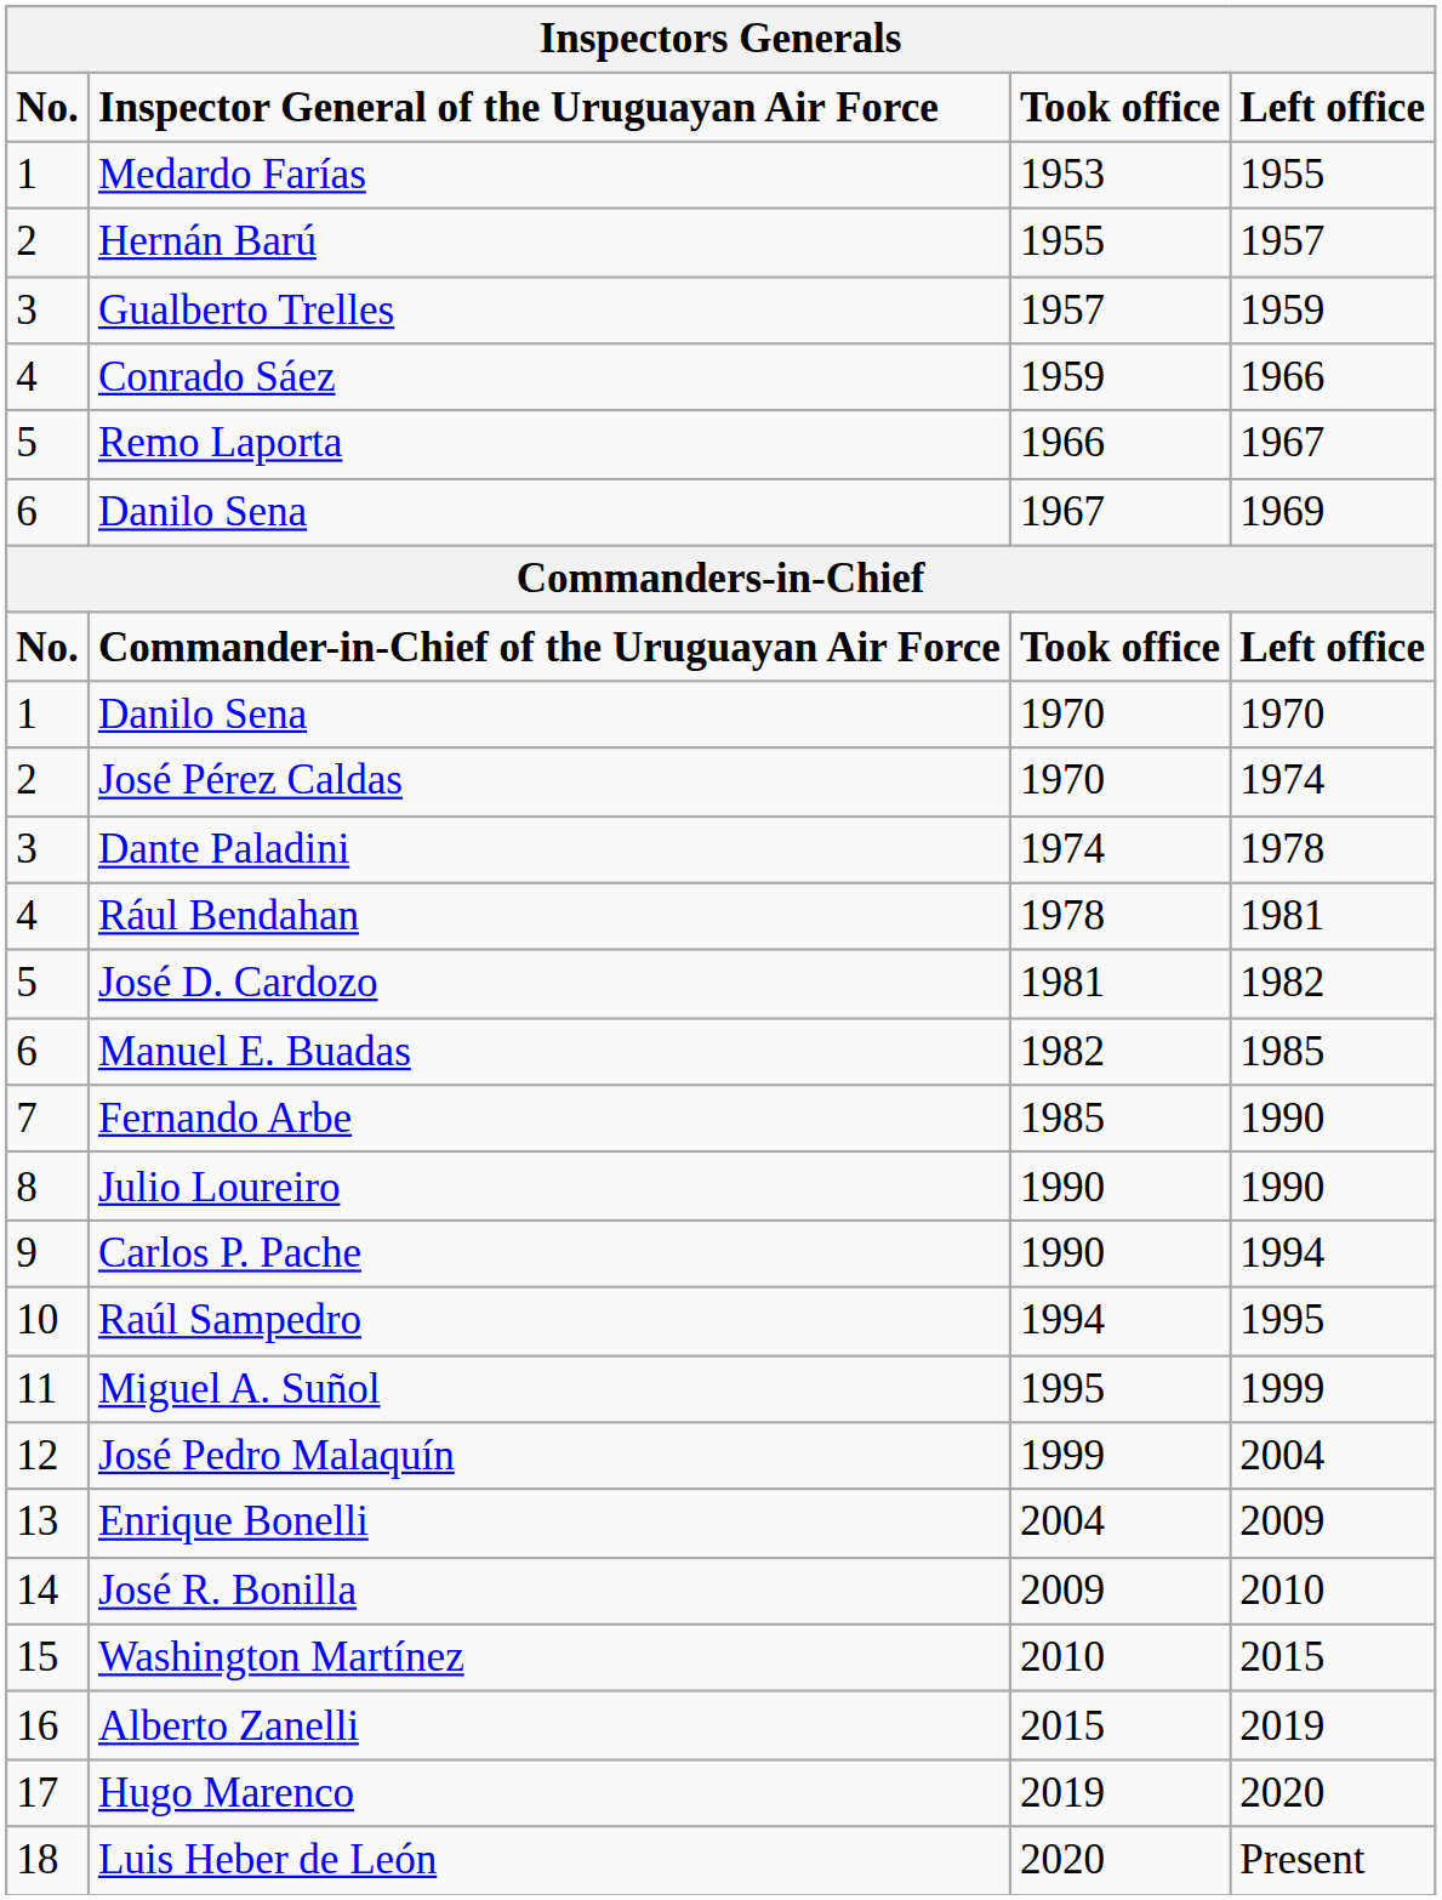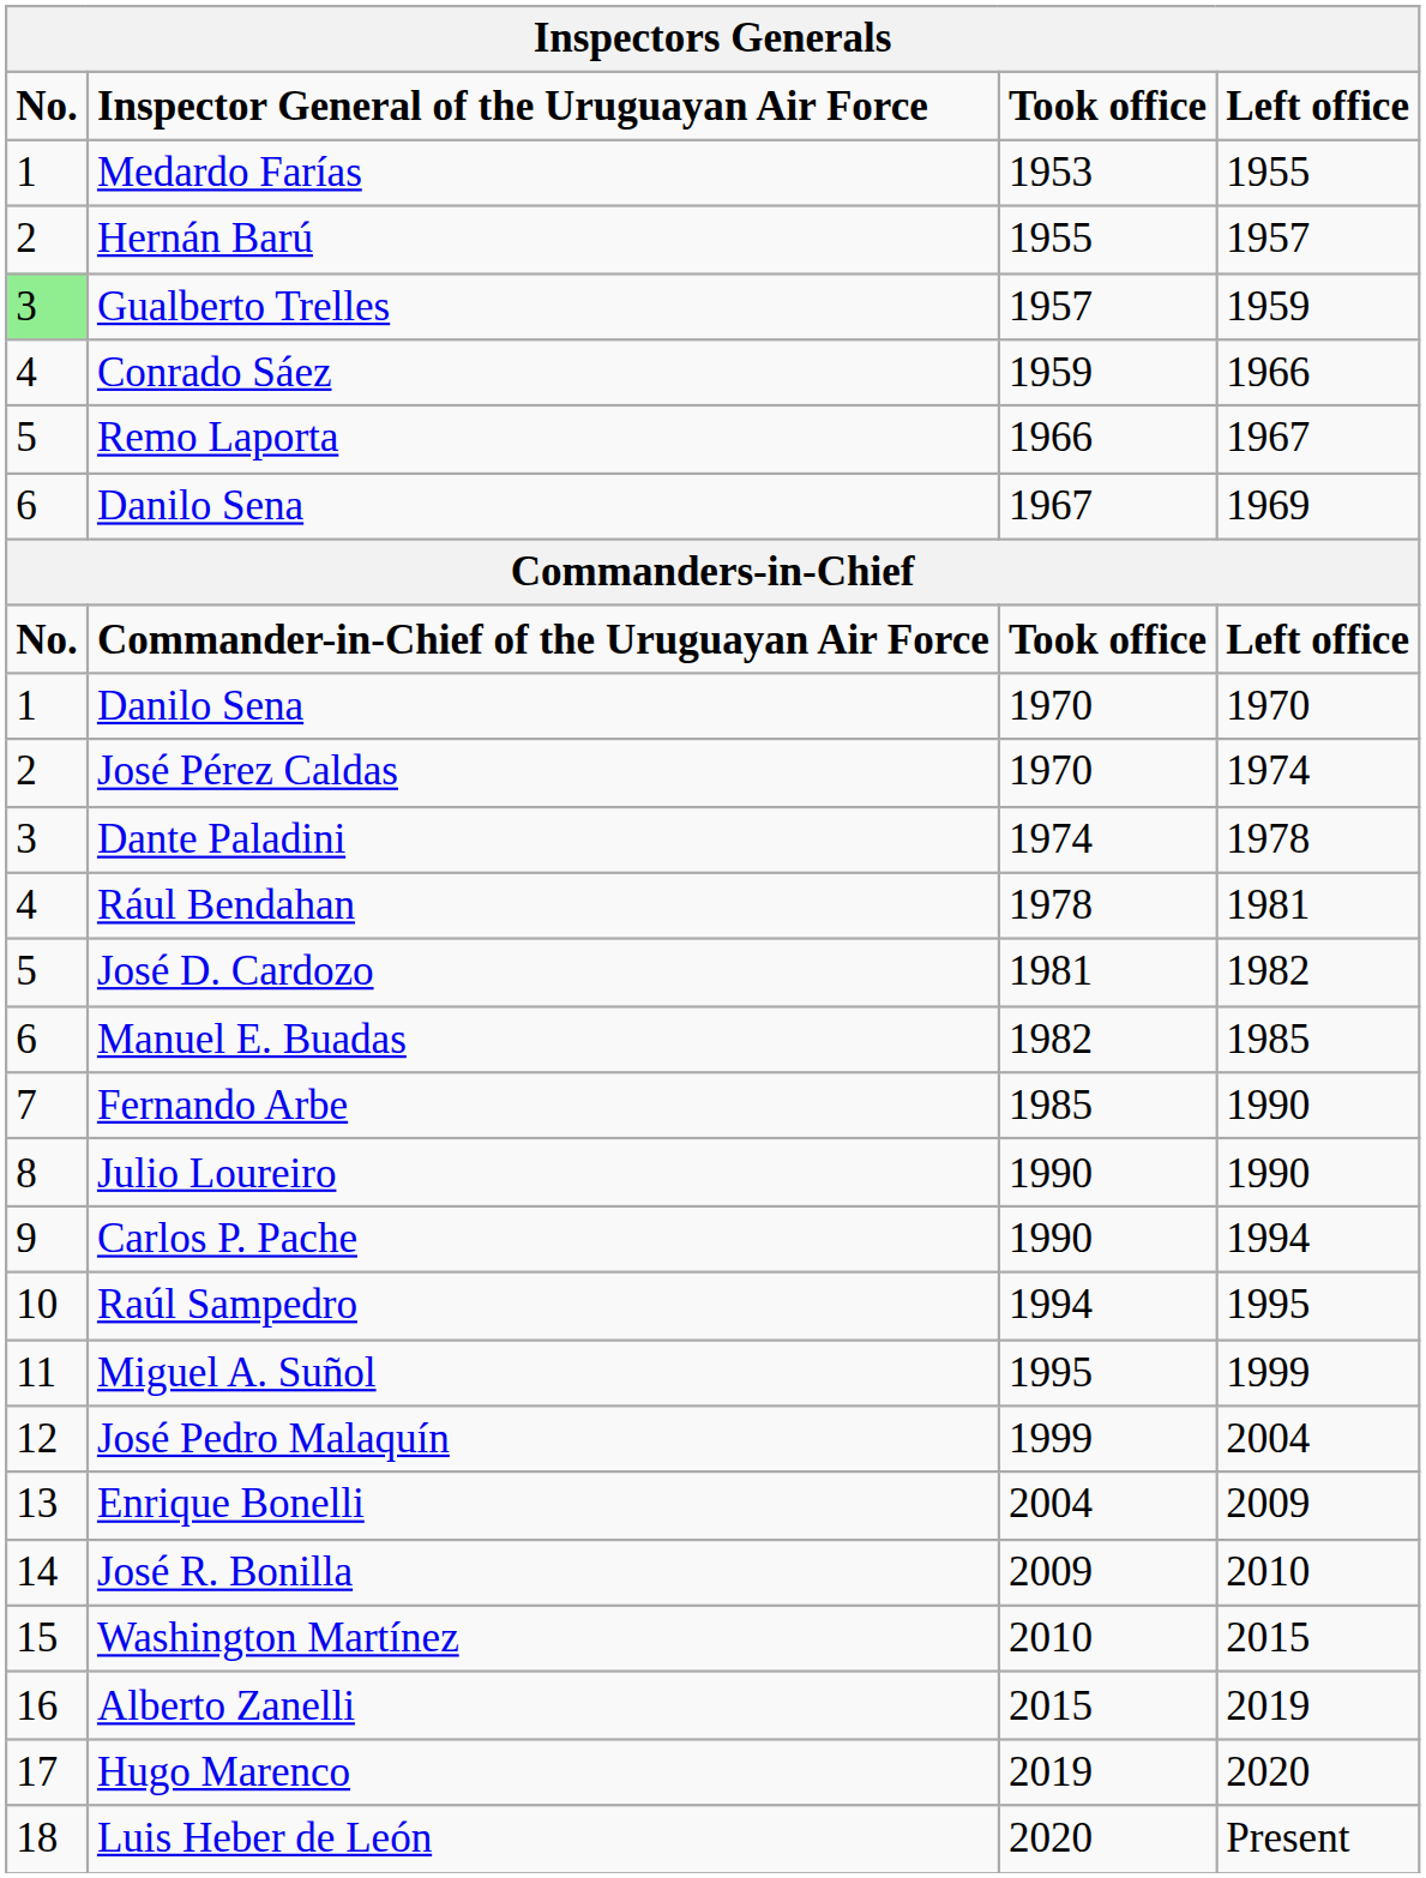Gualberto Trelles | No.: no background -> lightgreen background
